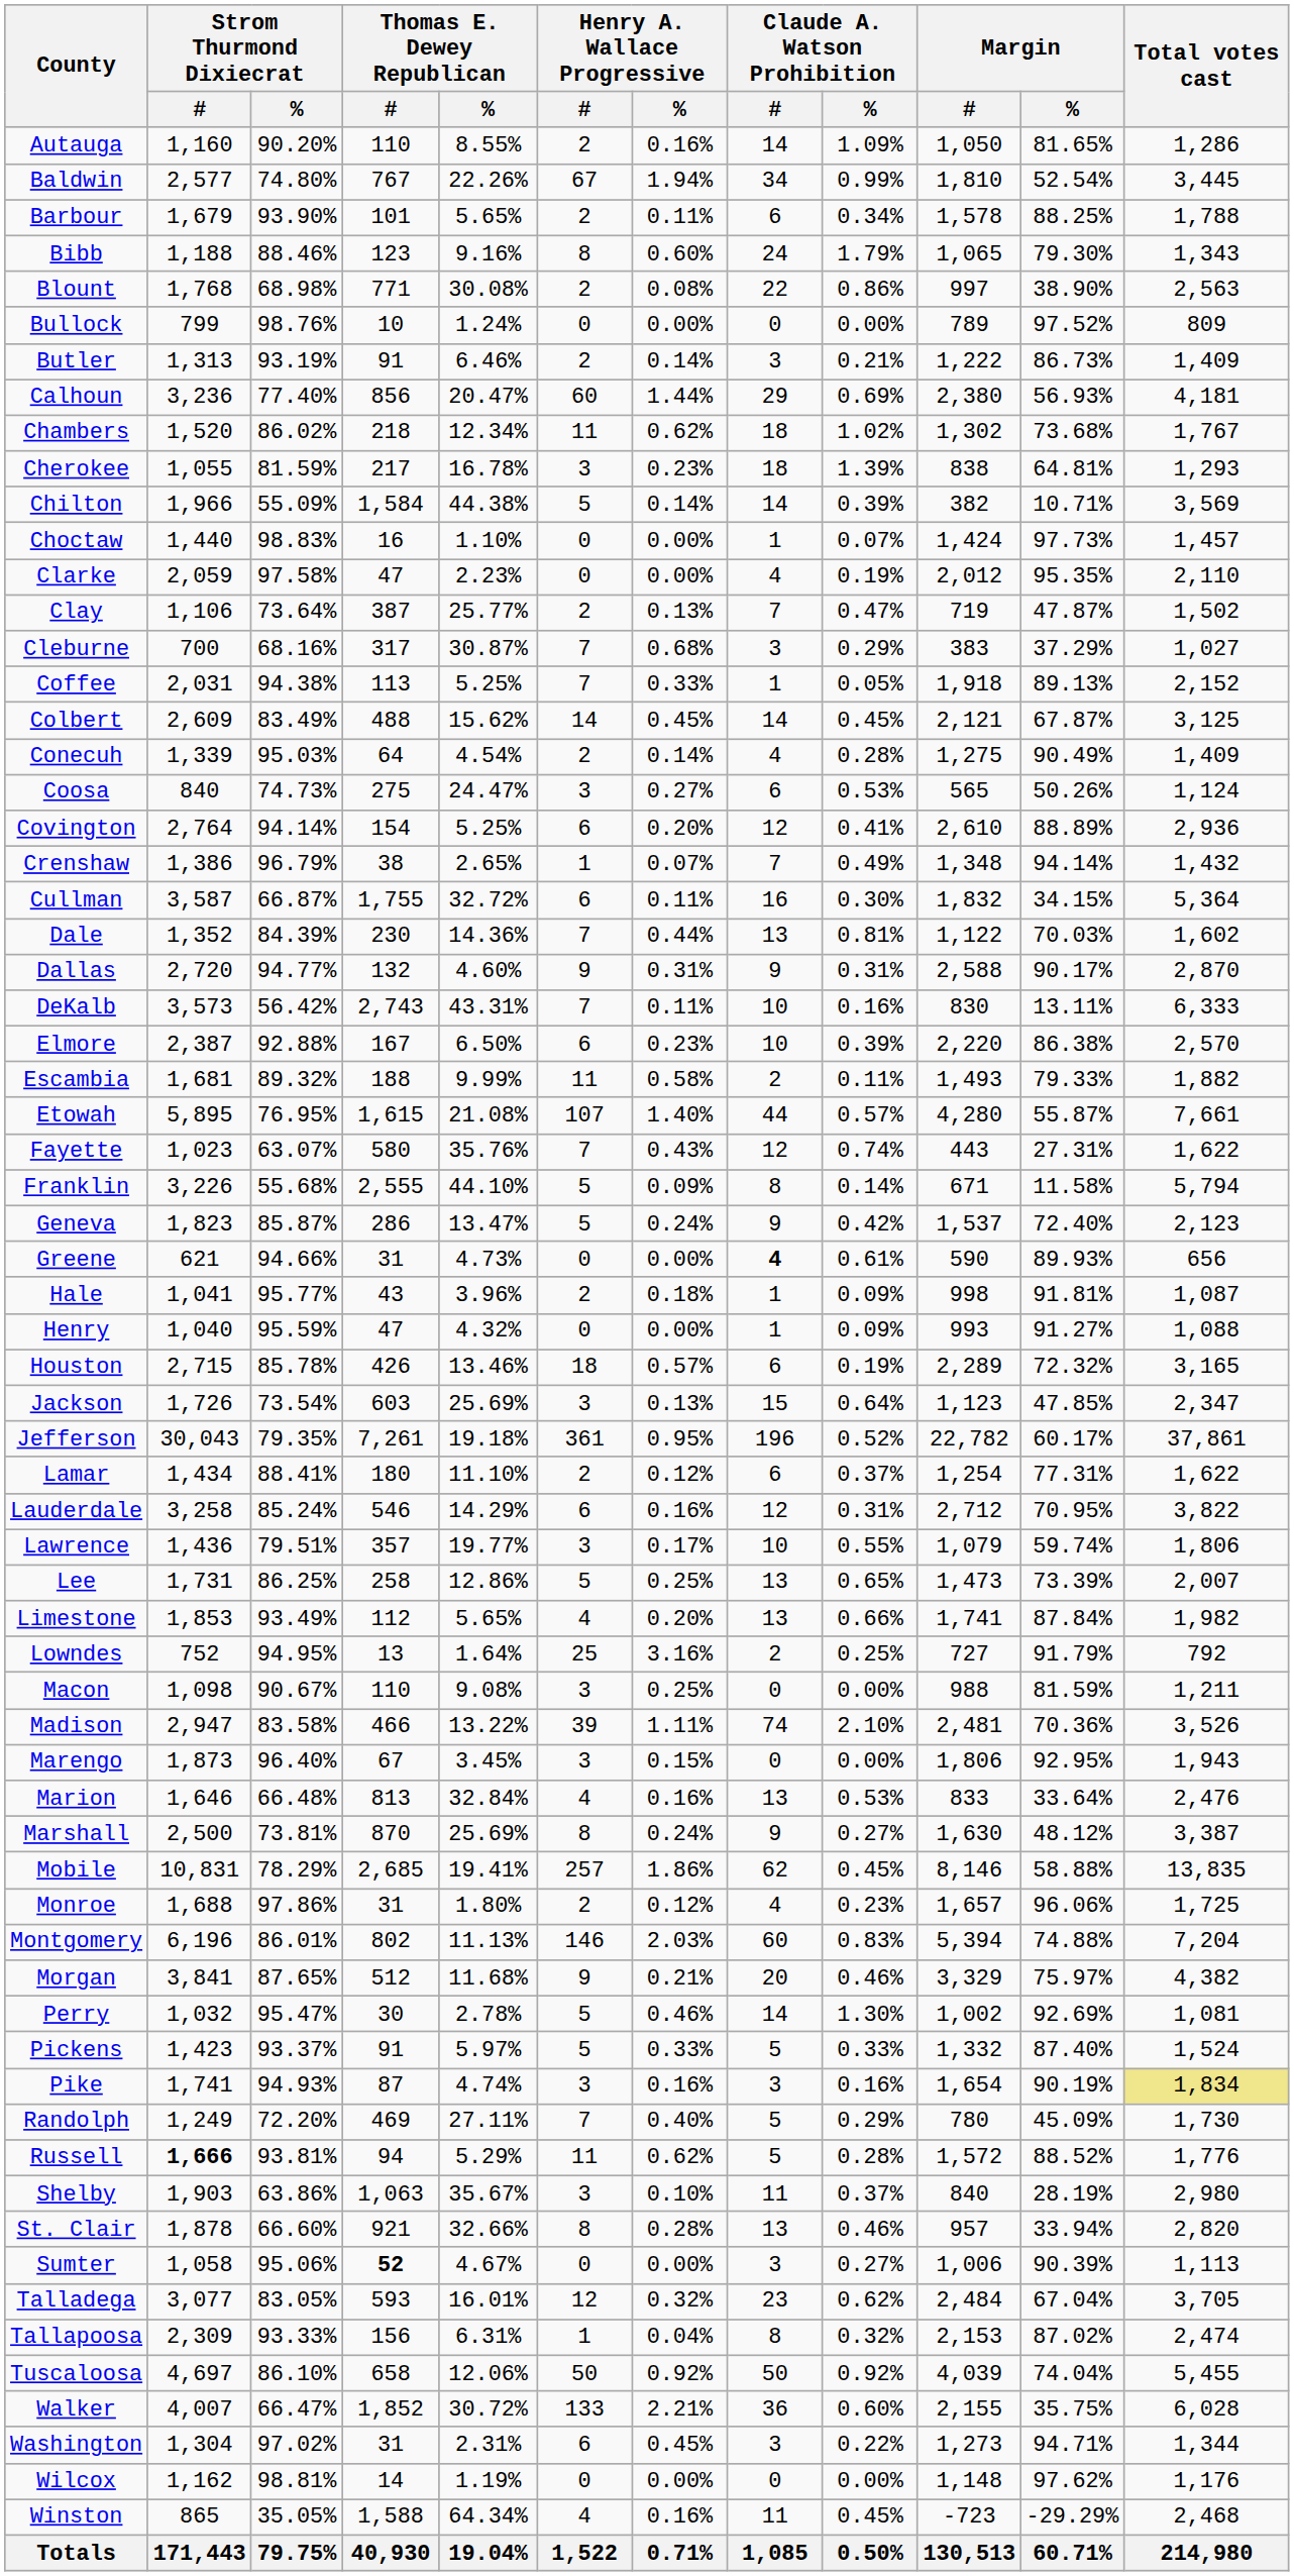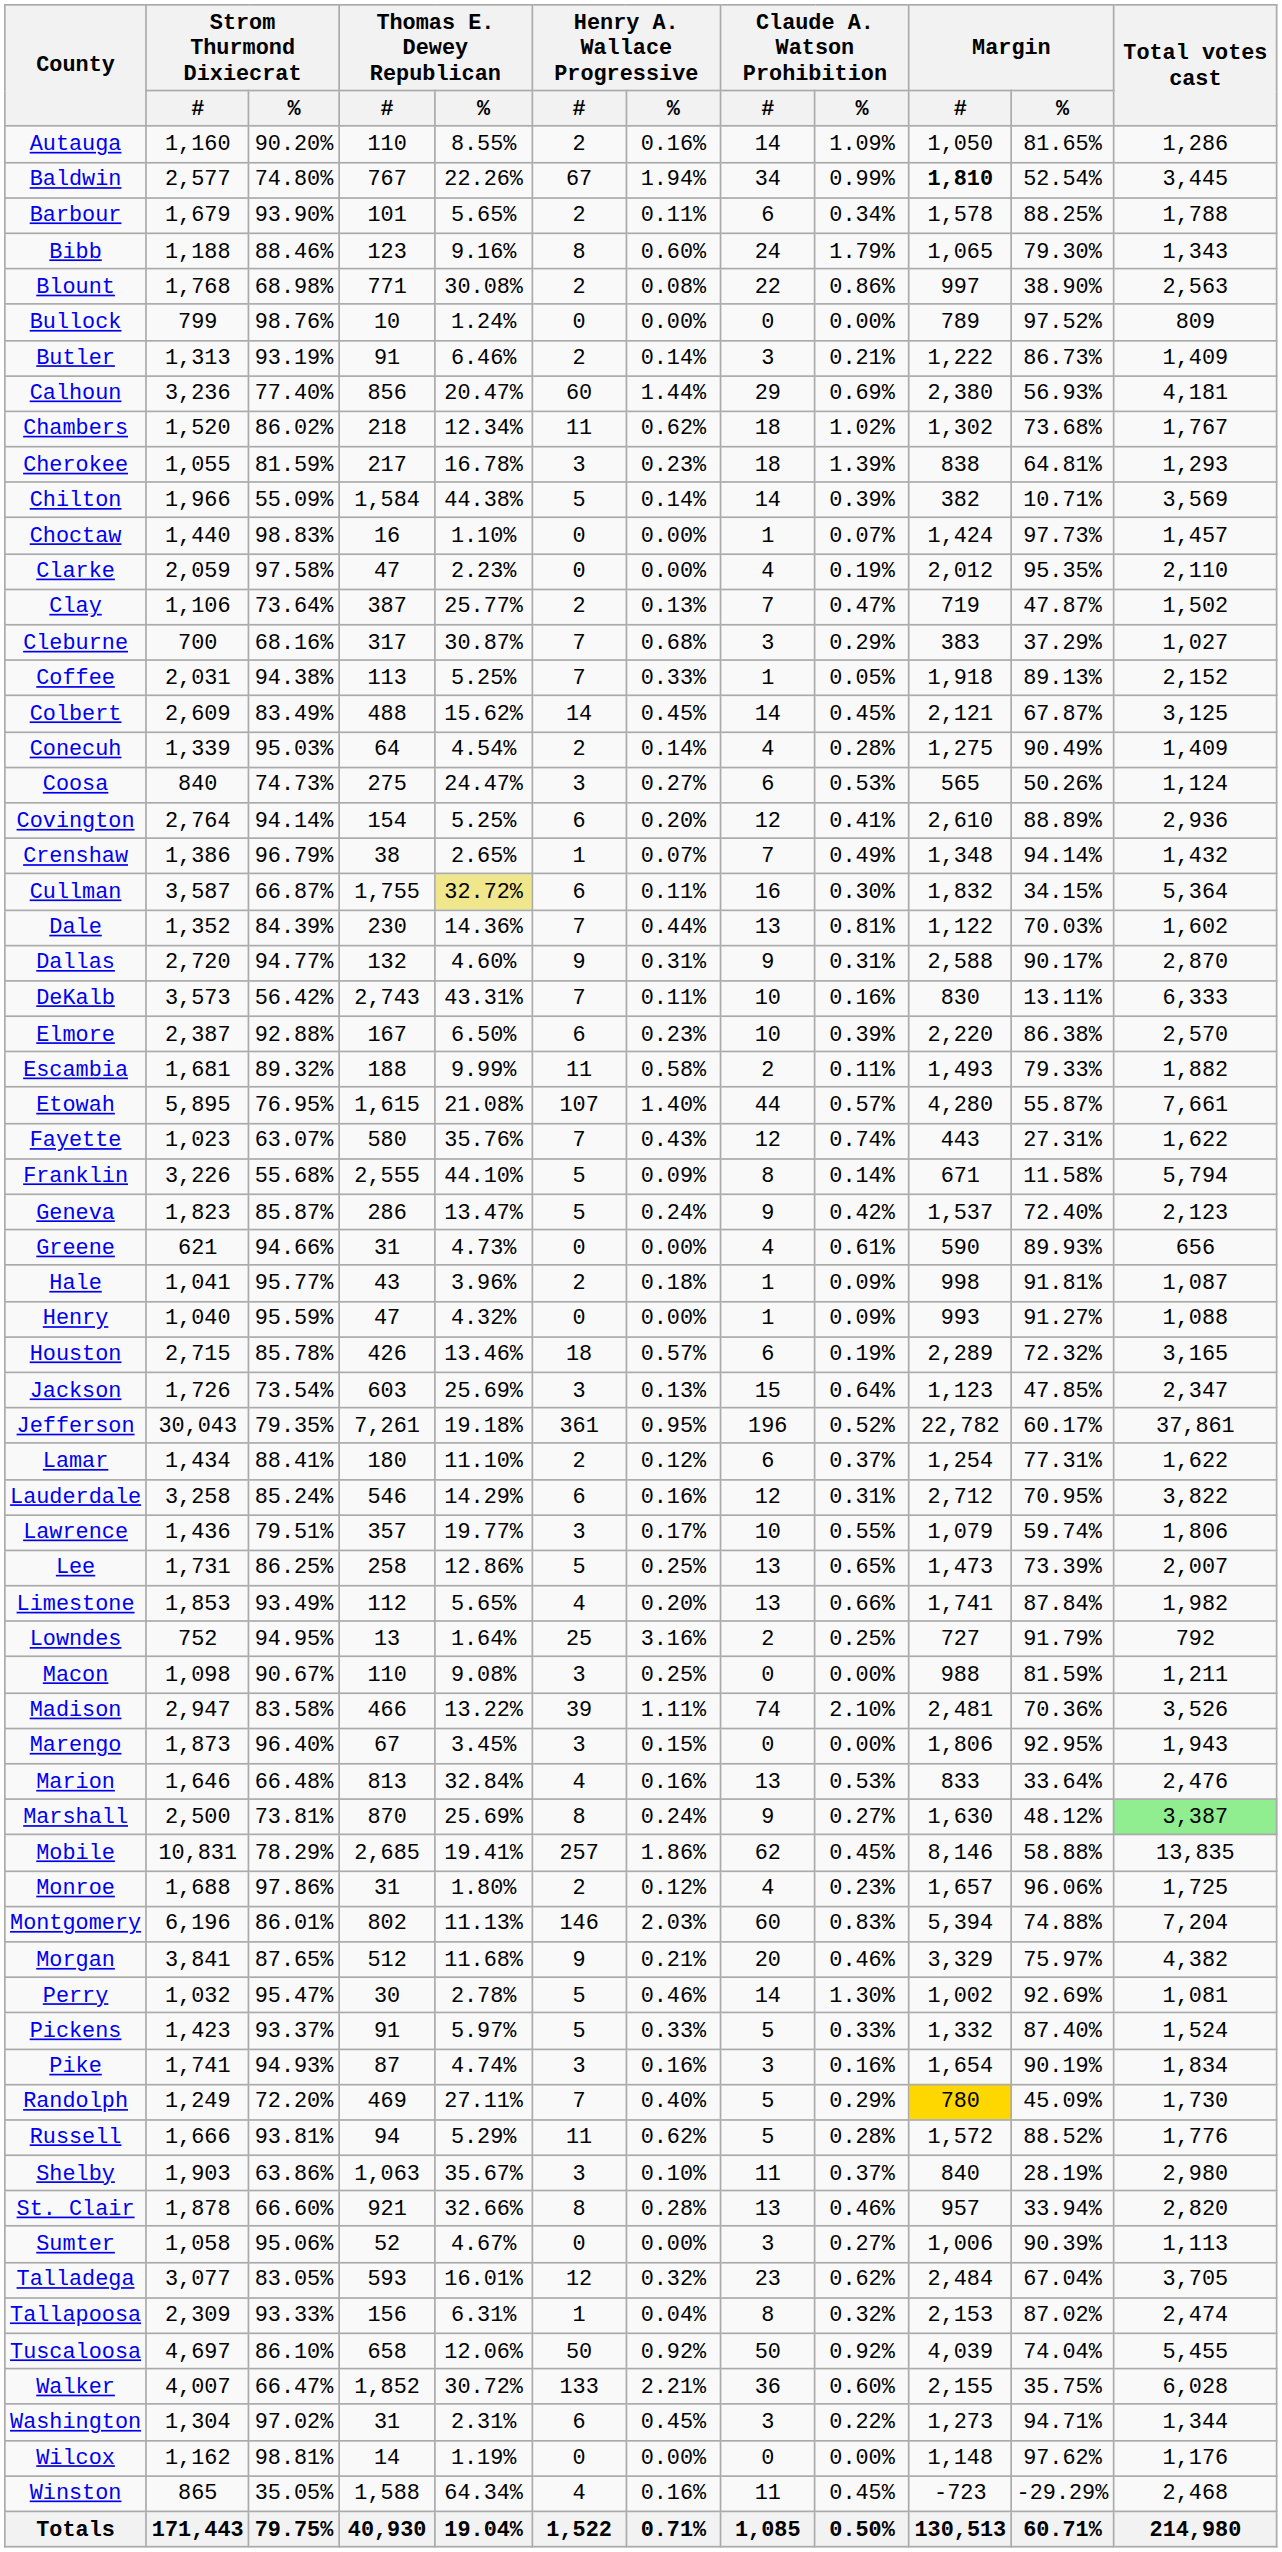Baldwin | Margin / #: normal -> bold
Cullman | Thomas E. Dewey Republican / %: no background -> khaki background
Greene | Claude A. Watson Prohibition / #: bold -> normal
Marshall | Total votes cast: no background -> lightgreen background
Pike | Total votes cast: khaki background -> no background
Randolph | Margin / #: no background -> gold background
Russell | Strom Thurmond Dixiecrat / #: bold -> normal
Sumter | Thomas E. Dewey Republican / #: bold -> normal
